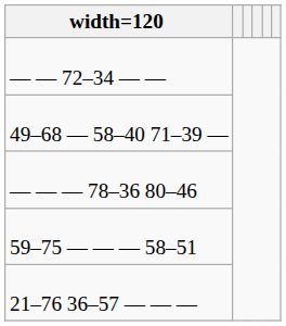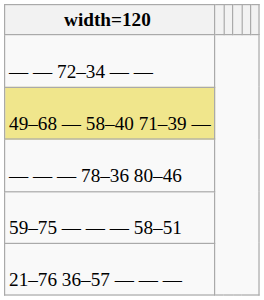49–68 — 58–40 71–39 — | width=120: no background -> khaki background
